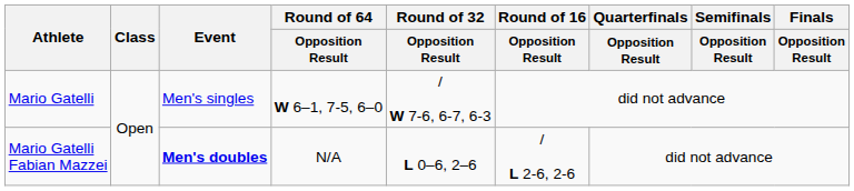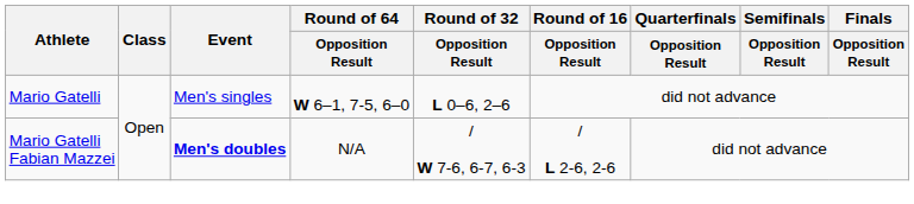Mario Gatelli | Round of 32 / Opposition Result: / W 7-6, 6-7, 6-3 -> L 0–6, 2–6
Mario Gatelli Fabian Mazzei | Round of 32 / Opposition Result: L 0–6, 2–6 -> / W 7-6, 6-7, 6-3
